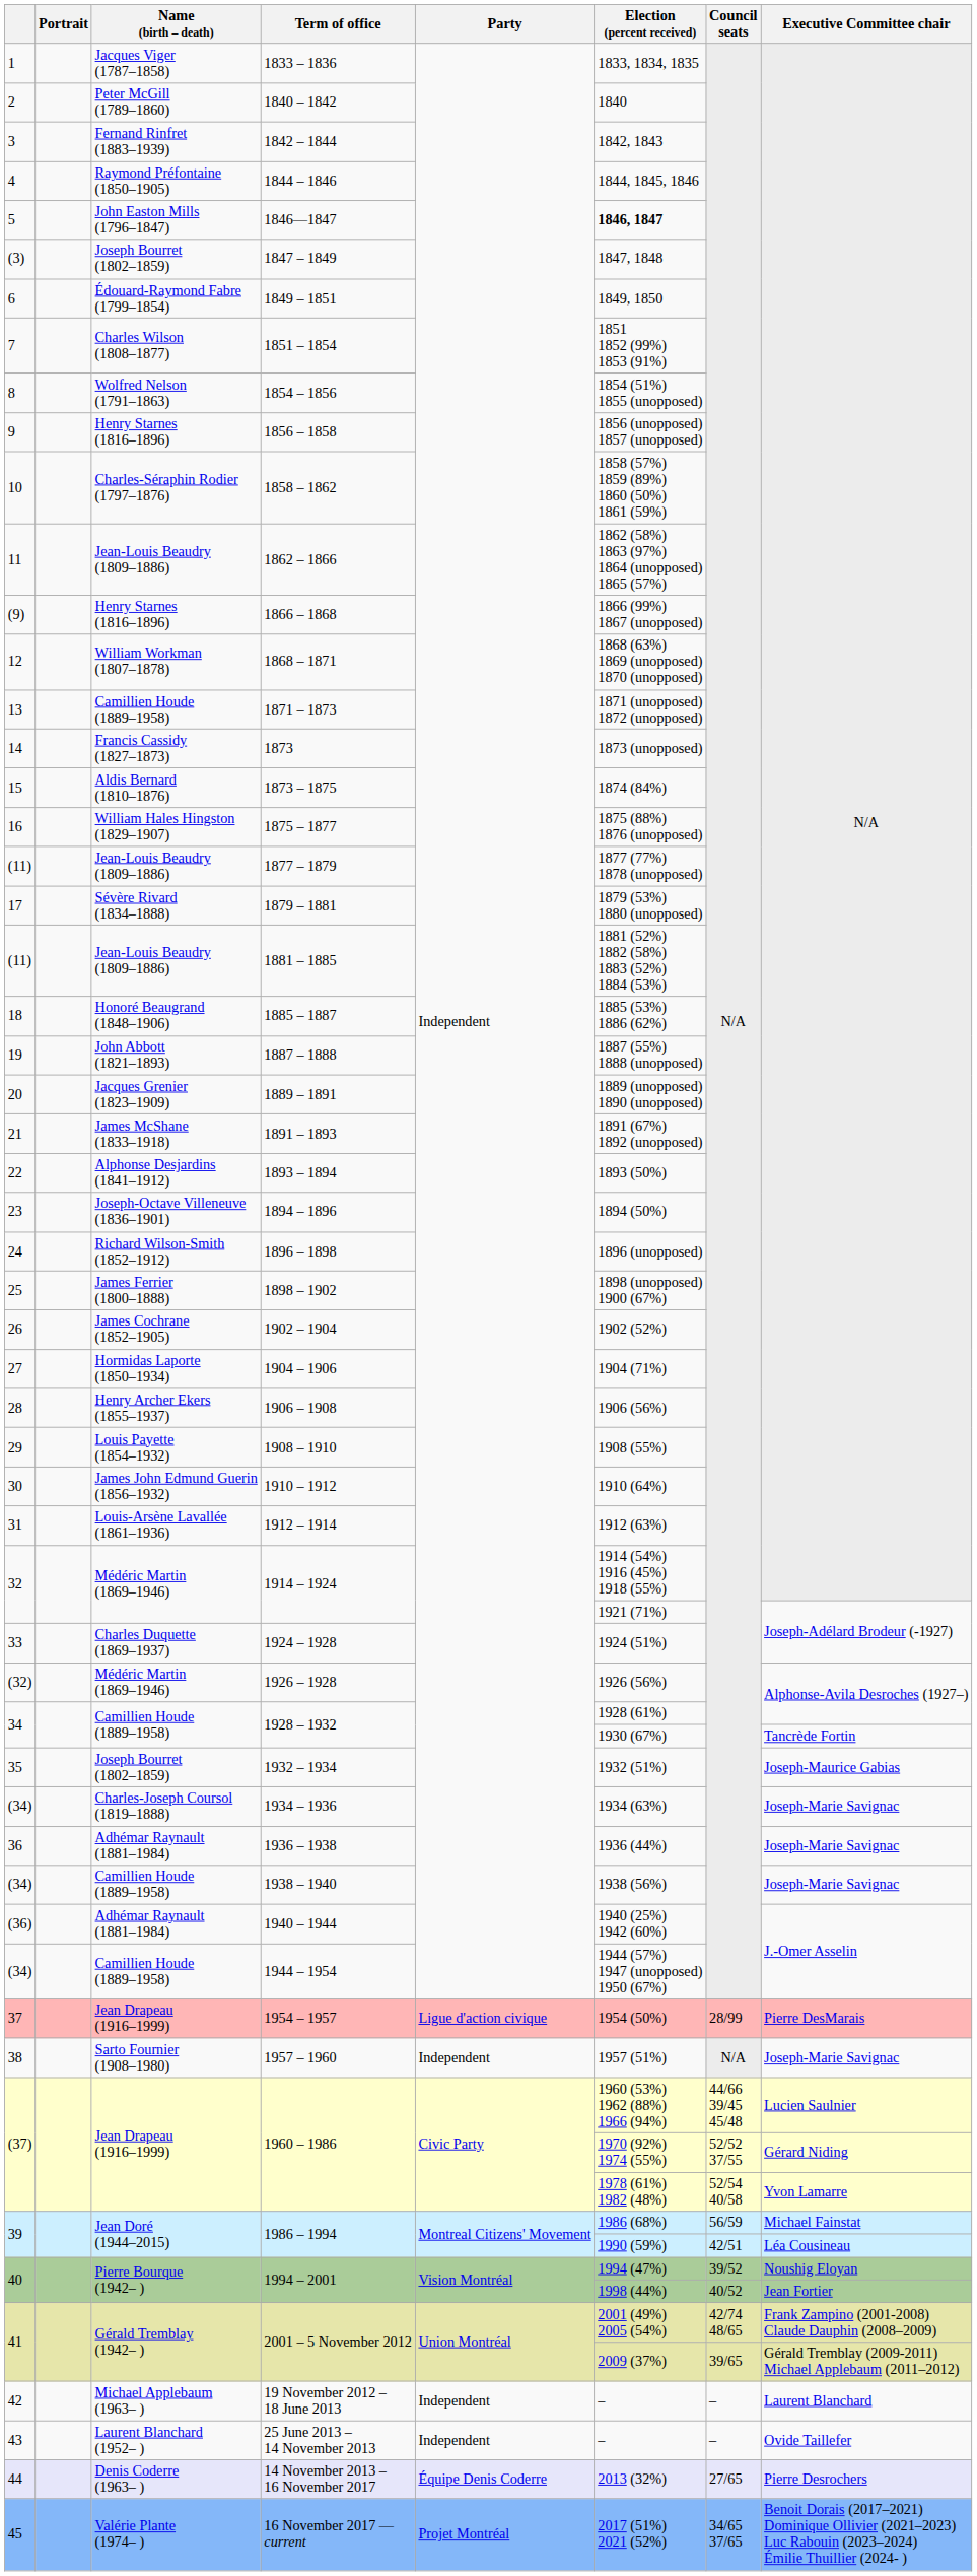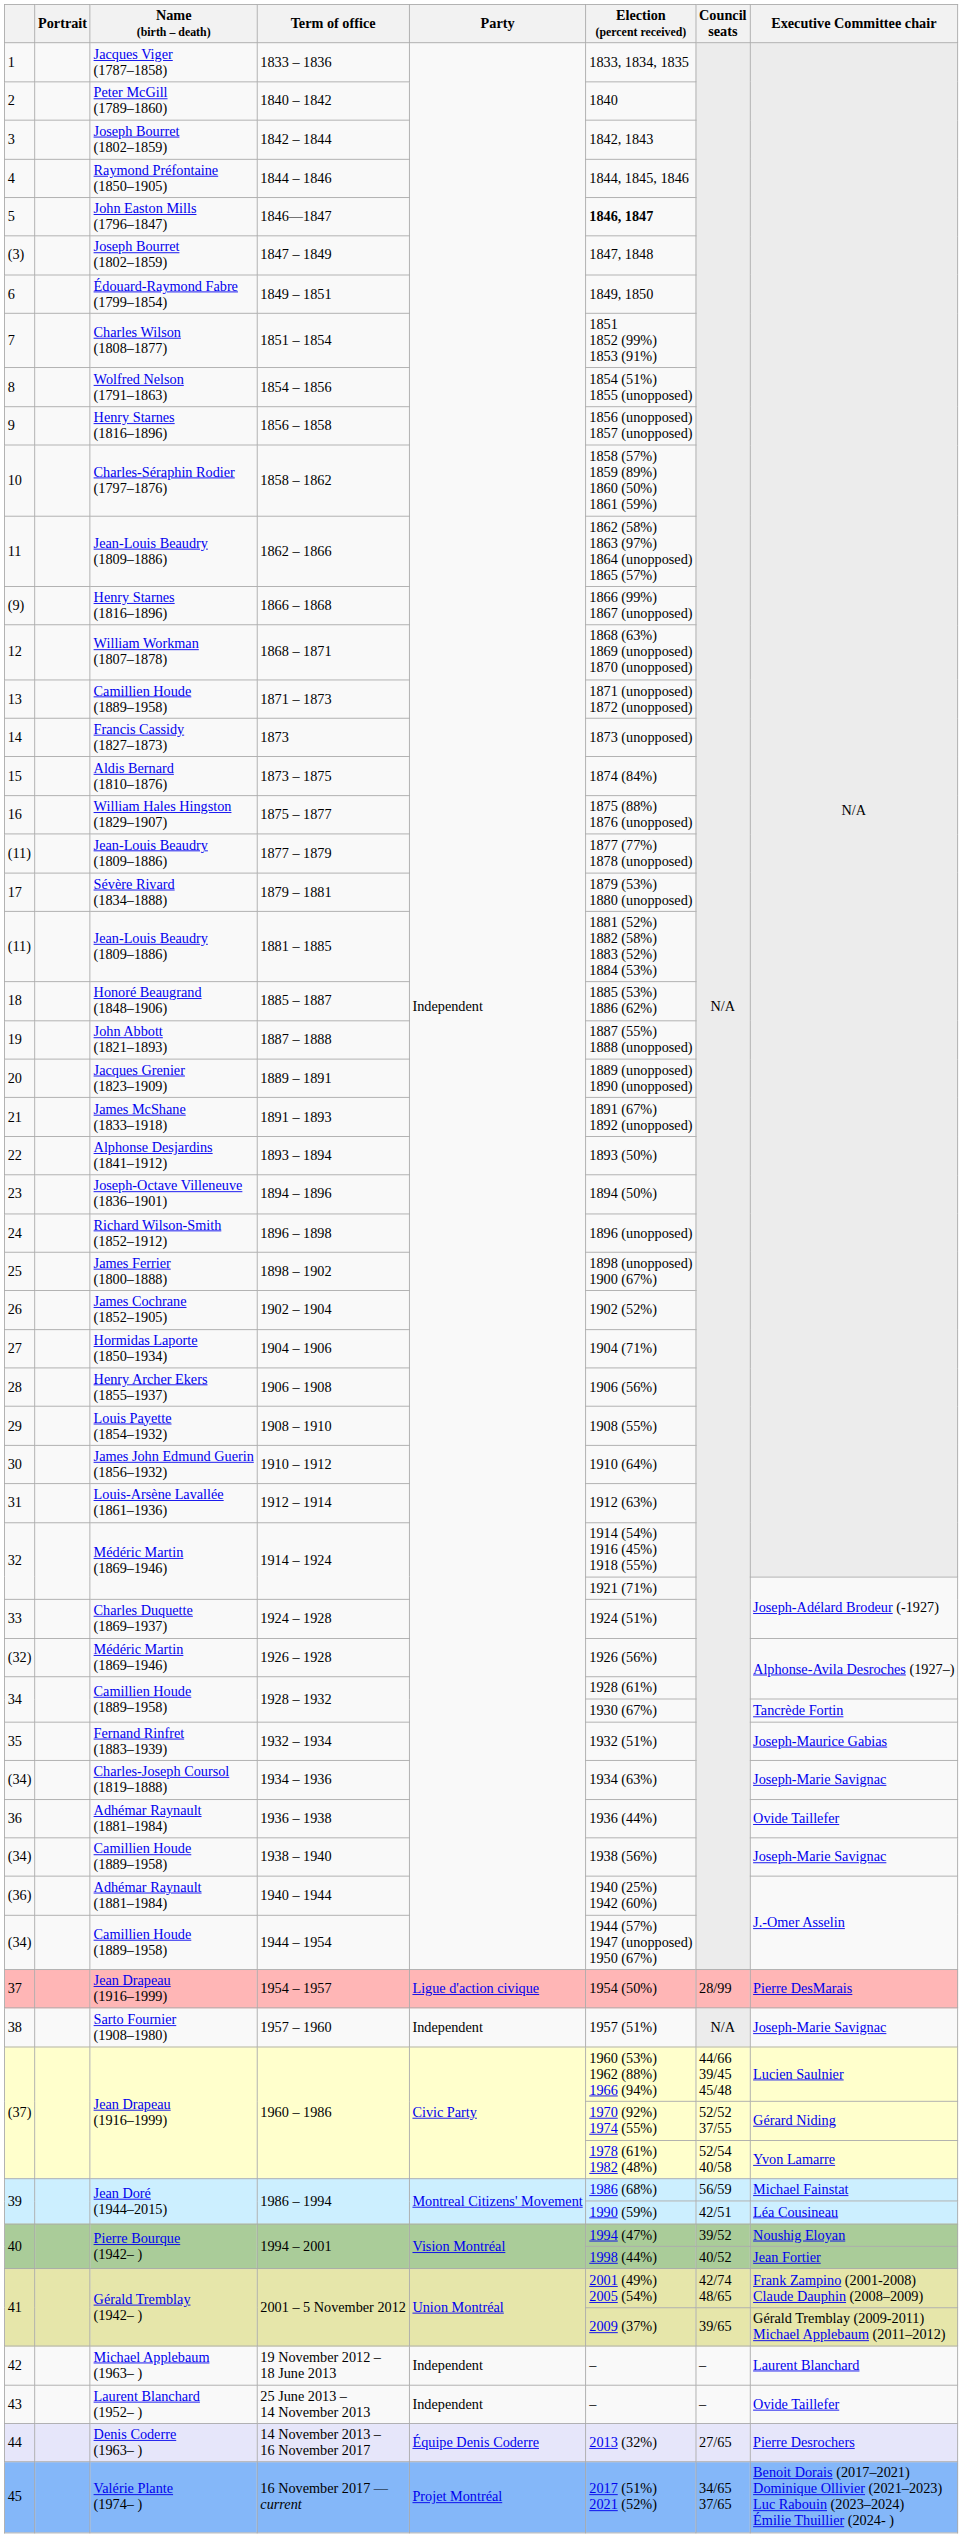1842 – 1844 | Name (birth – death): Fernand Rinfret (1883–1939) -> Joseph Bourret (1802–1859)
1932 – 1934 | Name (birth – death): Joseph Bourret (1802–1859) -> Fernand Rinfret (1883–1939)
1936 – 1938 | Executive Committee chair: Joseph-Marie Savignac -> Ovide Taillefer
